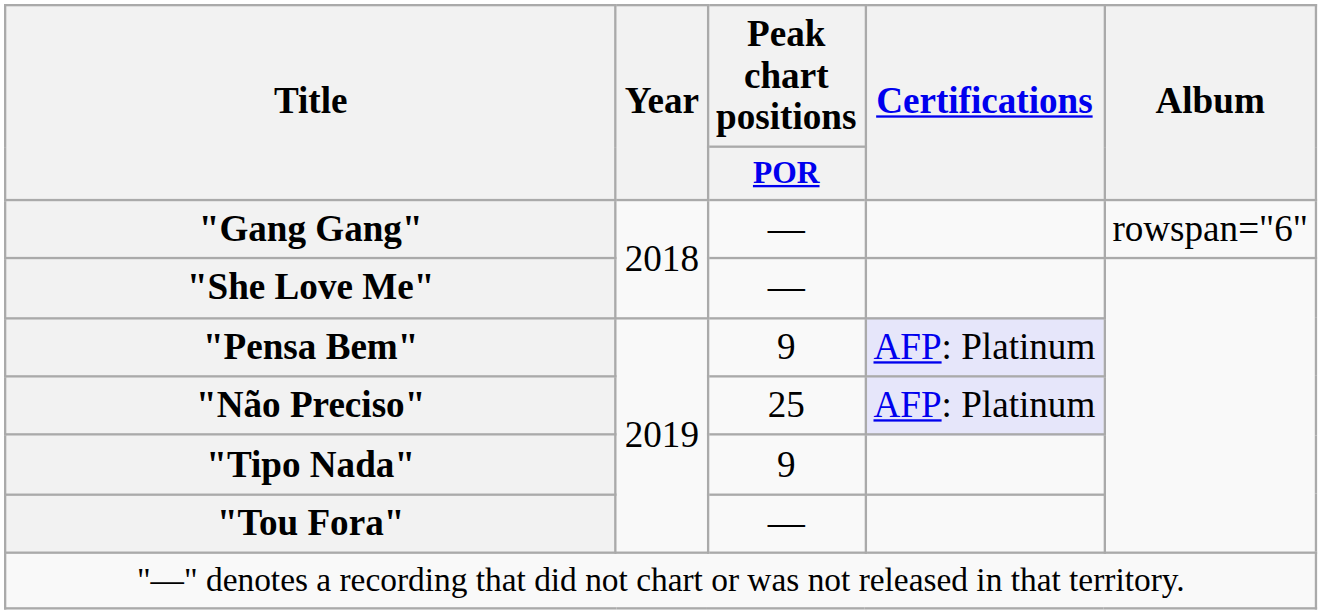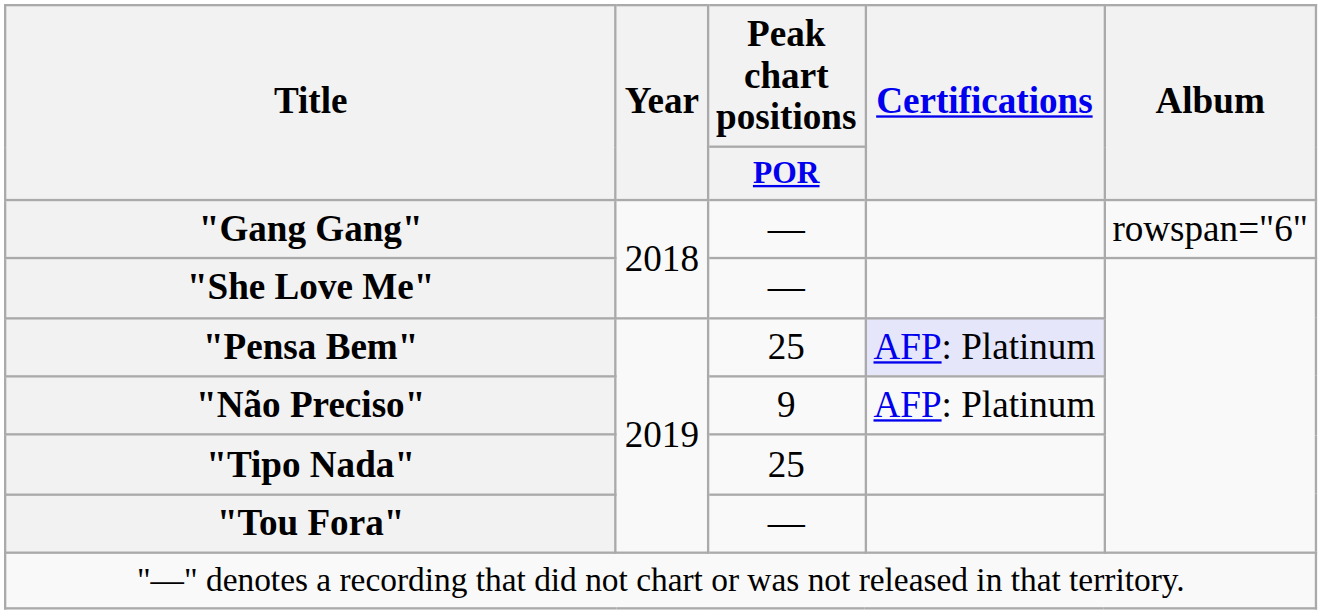"Pensa Bem" | Peak chart positions / POR: 9 -> 25
"Não Preciso" | Peak chart positions / POR: 25 -> 9
"Não Preciso" | Certifications: lavender background -> no background
"Tipo Nada" | Peak chart positions / POR: 9 -> 25
